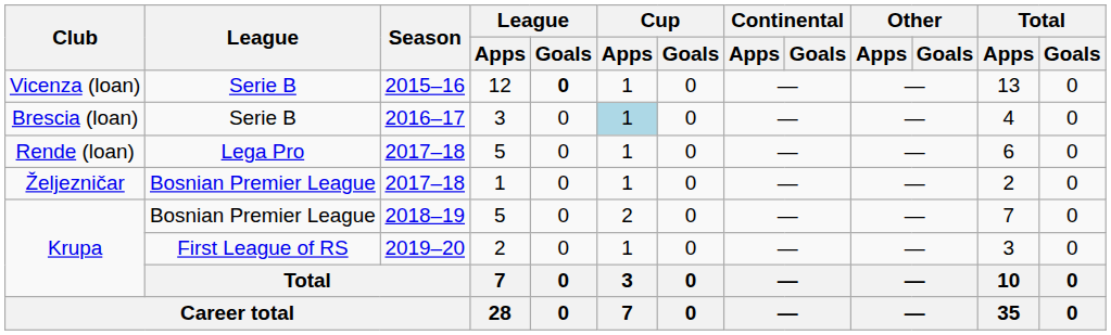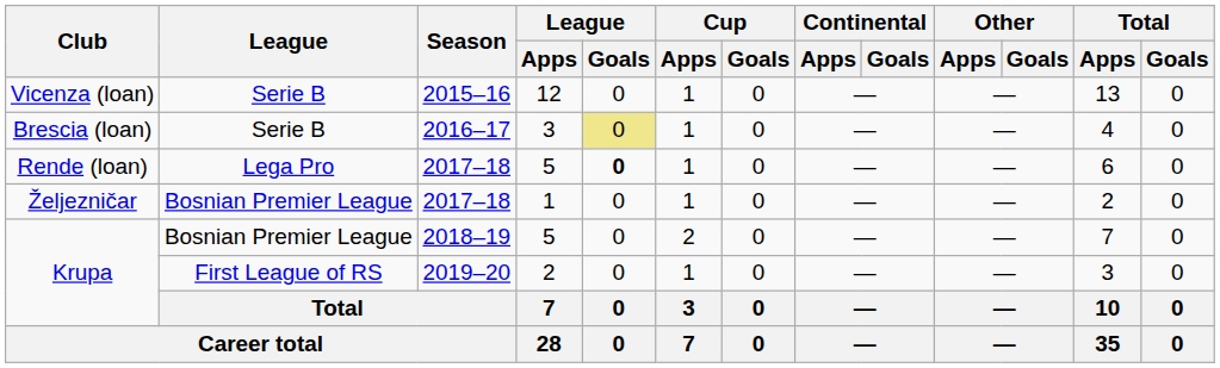Vicenza (loan) | League / Goals: bold -> normal
Brescia (loan) | League / Goals: no background -> khaki background
Brescia (loan) | Cup / Apps: lightblue background -> no background
Rende (loan) | League / Goals: normal -> bold
